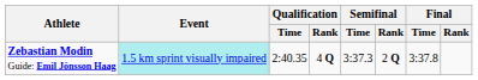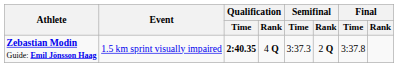Zebastian Modin Guide: Emil Jönsson Haag | Event: paleturquoise background -> no background
Zebastian Modin Guide: Emil Jönsson Haag | Qualification / Time: normal -> bold
